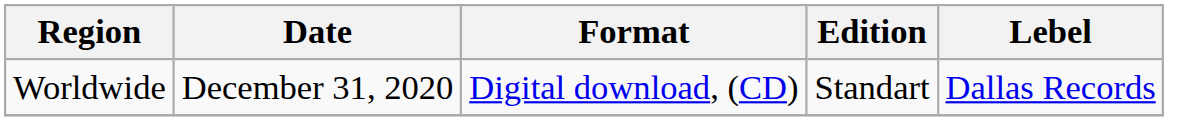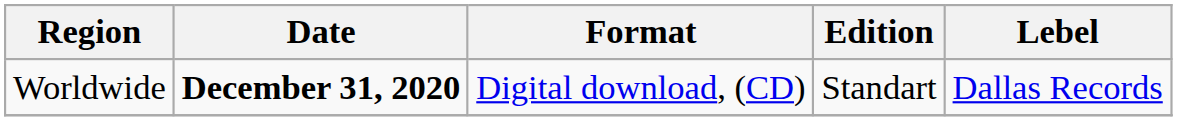Worldwide | Date: normal -> bold
